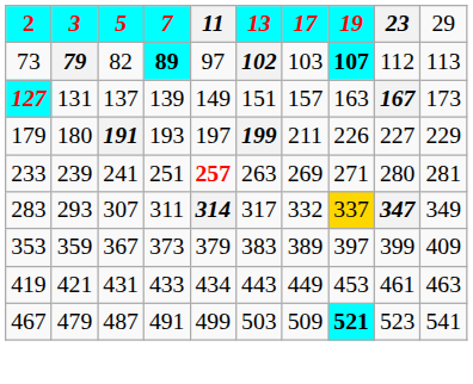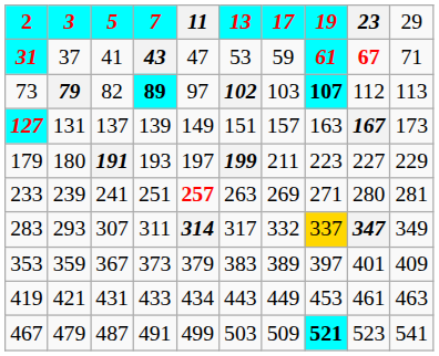+ row: 31 | 37 | 41 | 43 | 47 | 53 | 59 | 61 | 67 | 71
179 | column 8: 226 -> 223
353 | column 9: 399 -> 401
